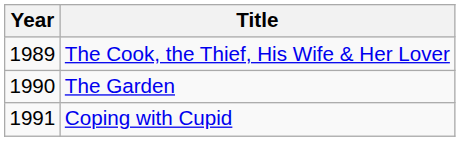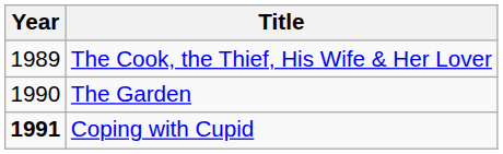Coping with Cupid | Year: normal -> bold
